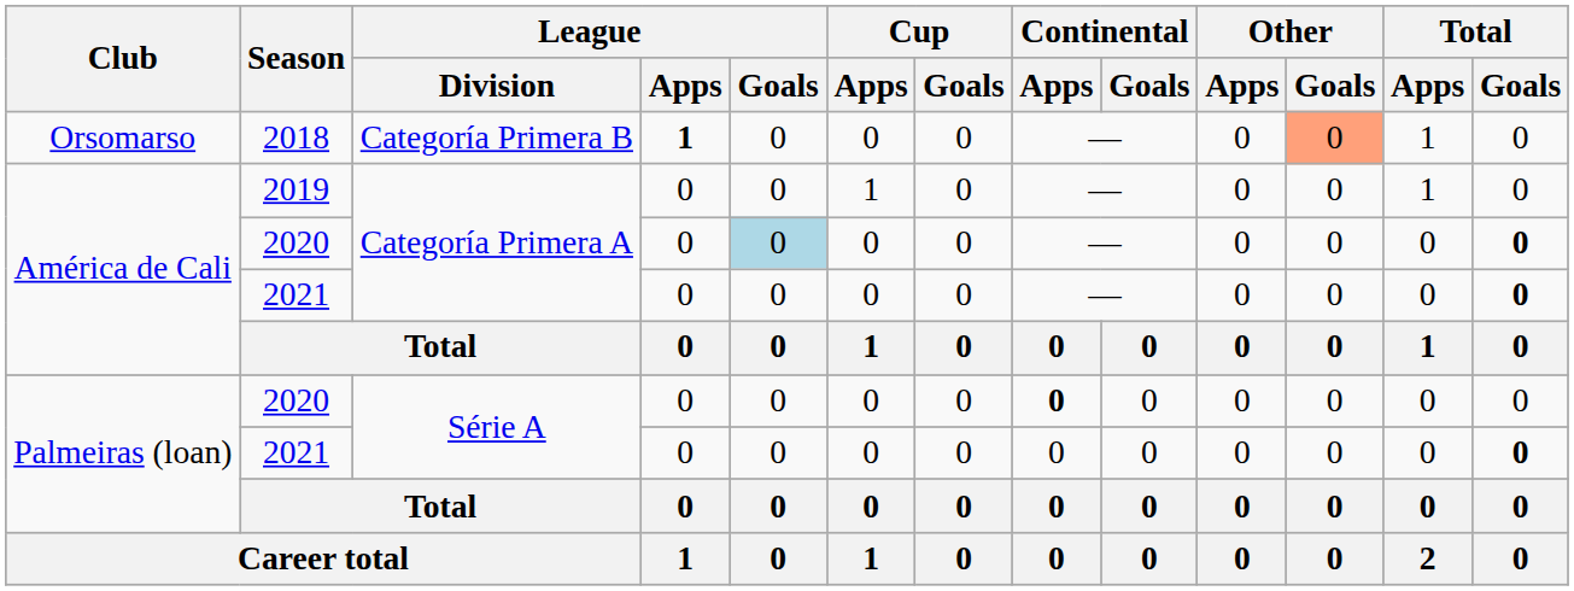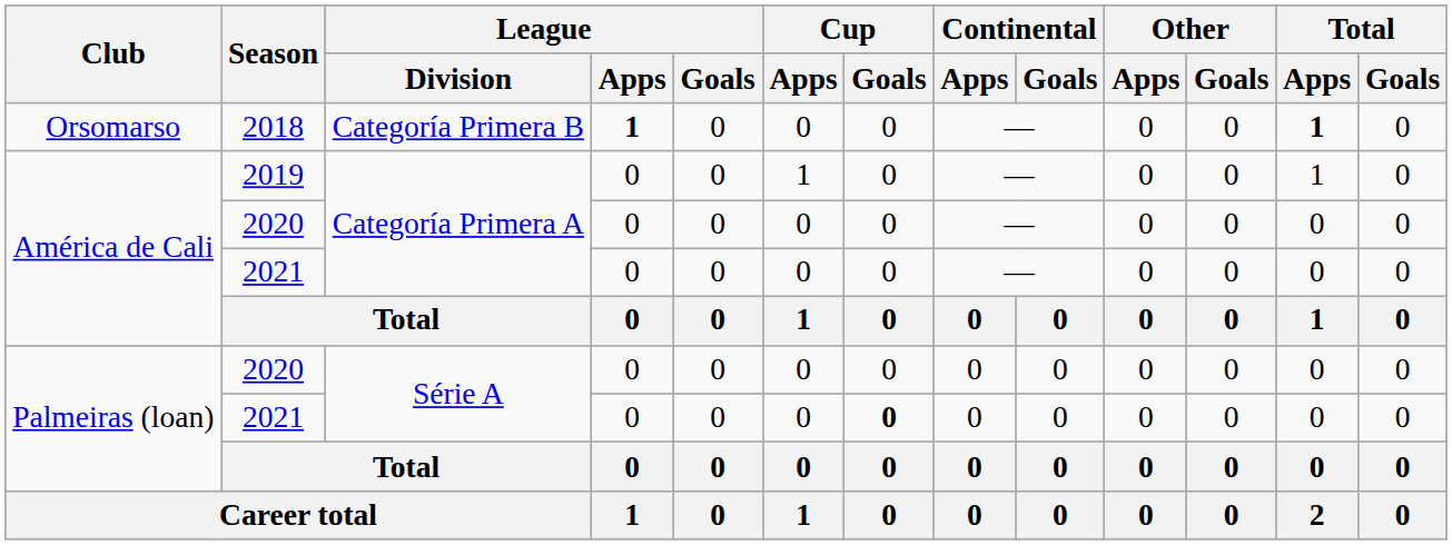2018 | Other / Goals: lightsalmon background -> no background
2018 | Total / Apps: normal -> bold
América de Cali / 2020 | League / Goals: lightblue background -> no background
América de Cali / 2020 | Total / Goals: bold -> normal
América de Cali / 2021 | Total / Goals: bold -> normal
Palmeiras (loan) / 2020 | Continental / Apps: bold -> normal
Palmeiras (loan) / 2021 | Cup / Goals: normal -> bold
Palmeiras (loan) / 2021 | Total / Goals: bold -> normal
